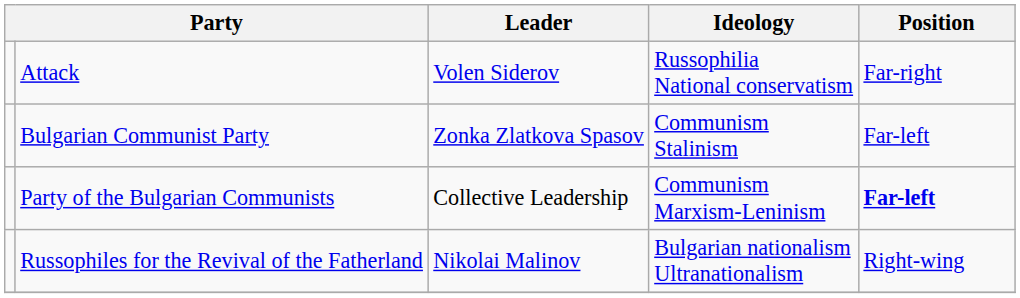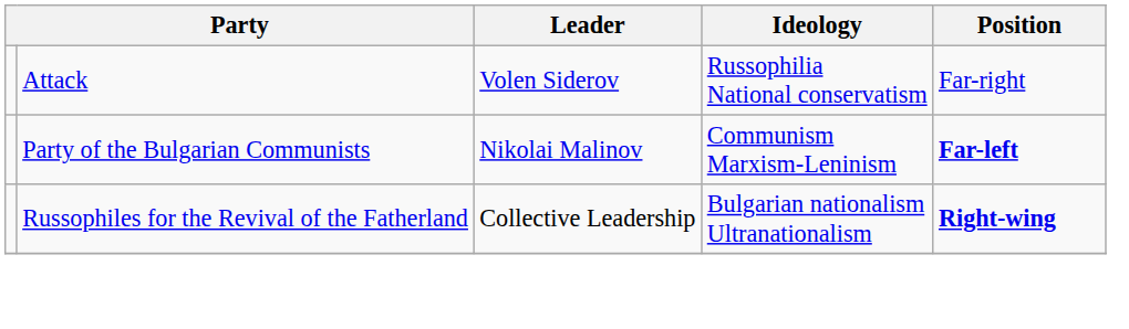- row: Bulgarian Communist Party | Zonka Zlatkova Spasov | Communism Stalinism | Far-left
Party of the Bulgarian Communists | Leader: Collective Leadership -> Nikolai Malinov
Russophiles for the Revival of the Fatherland | Leader: Nikolai Malinov -> Collective Leadership
Russophiles for the Revival of the Fatherland | Position: normal -> bold
